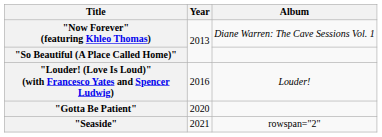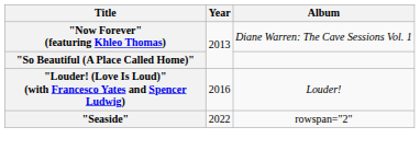- row: "Gotta Be Patient" | 2020
"Seaside" | Year: 2021 -> 2022
